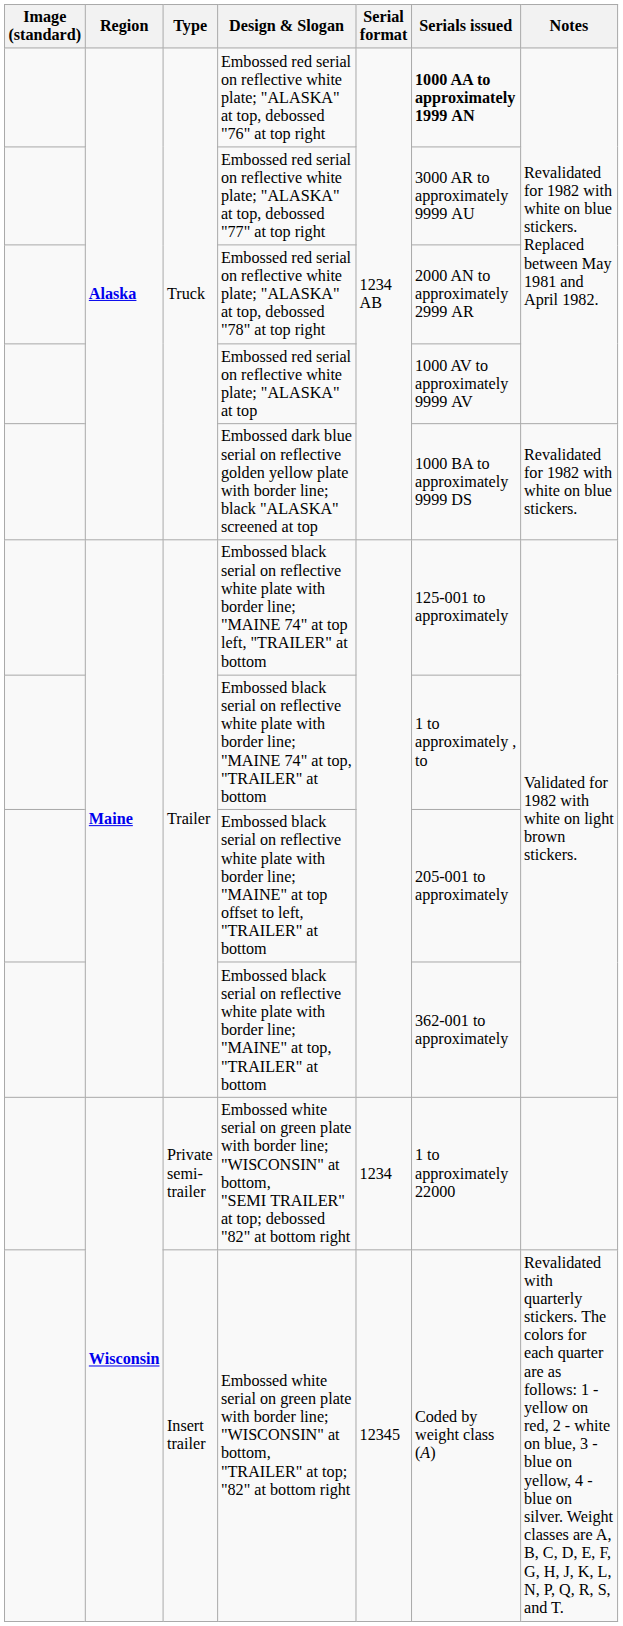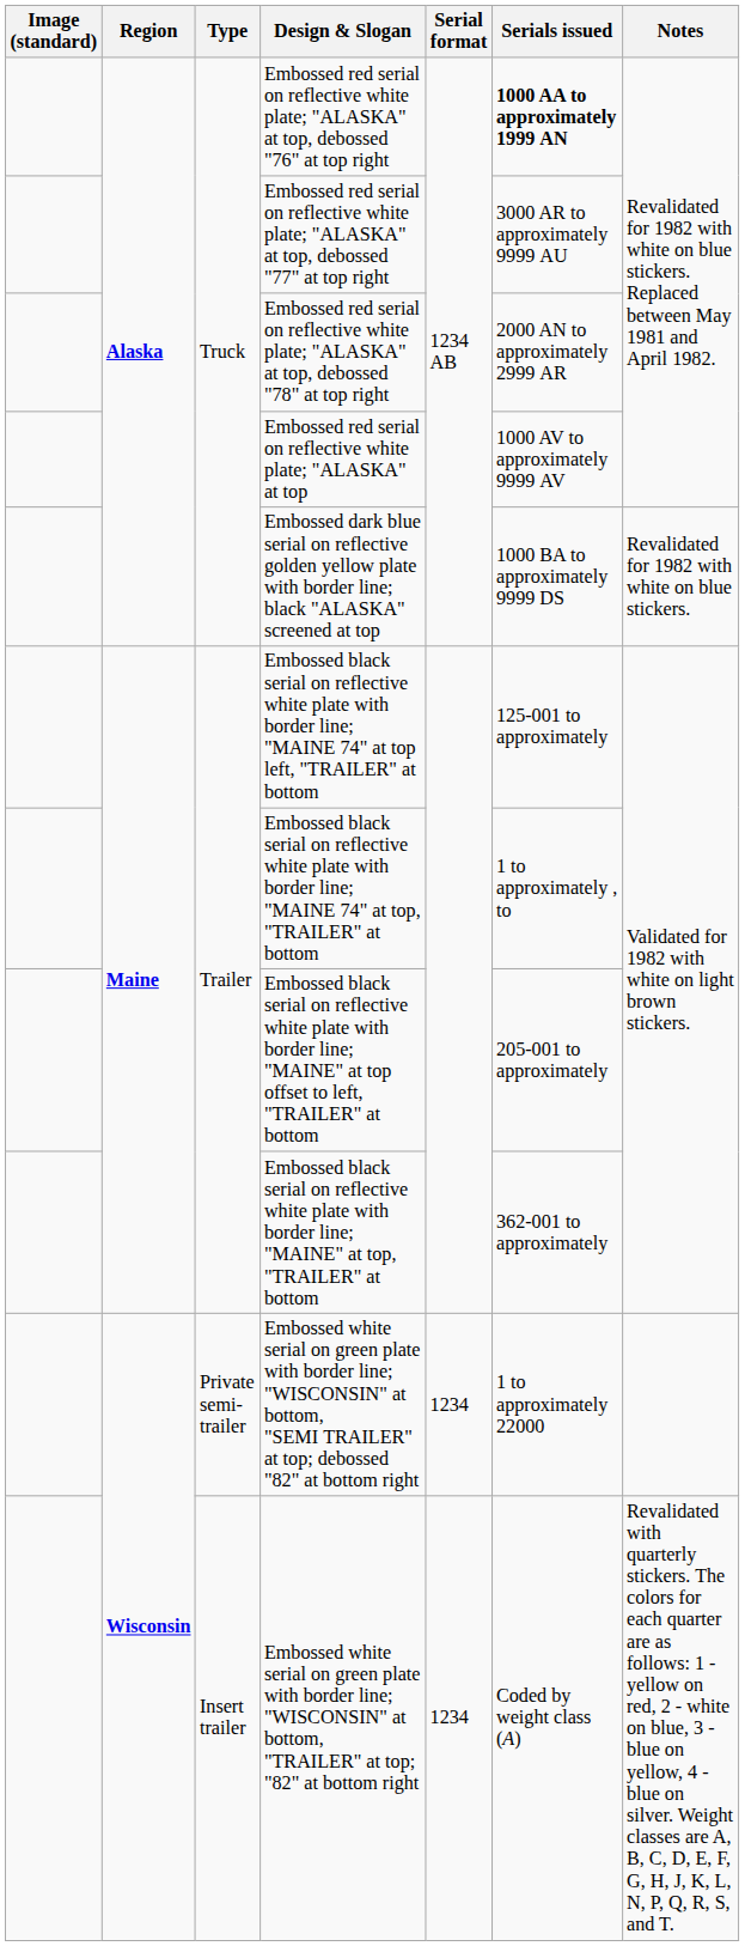row 12 | Serial format: 12345 -> 1234
